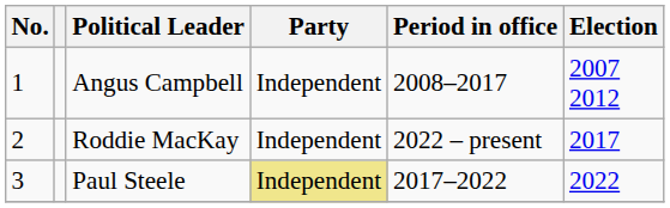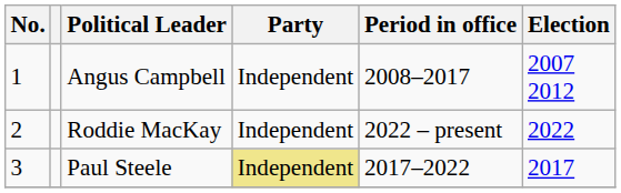Roddie MacKay | Election: 2017 -> 2022
Paul Steele | Election: 2022 -> 2017
